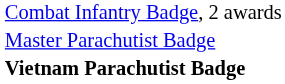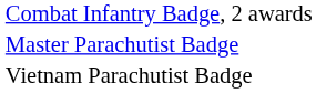row 3 | column 1: bold -> normal
